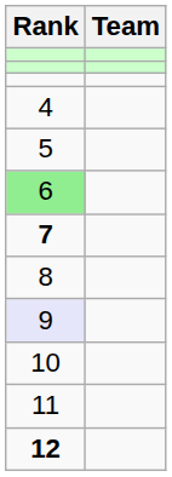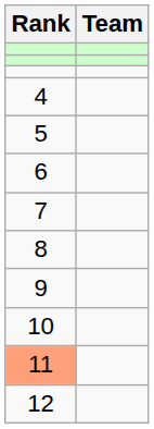row 7 | Rank: lightgreen background -> no background
row 8 | Rank: bold -> normal
row 10 | Rank: lavender background -> no background
row 12 | Rank: no background -> lightsalmon background
row 13 | Rank: bold -> normal
